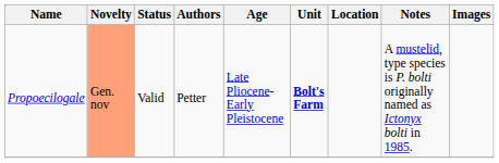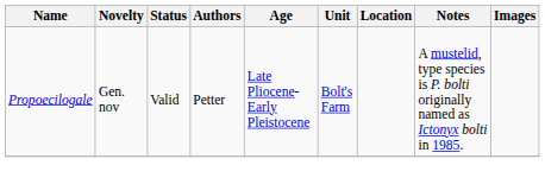Propoecilogale | Novelty: lightsalmon background -> no background
Propoecilogale | Unit: bold -> normal
